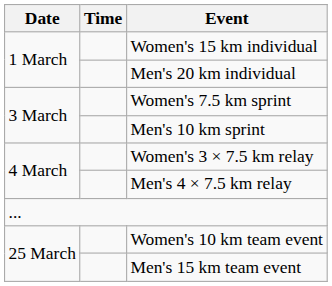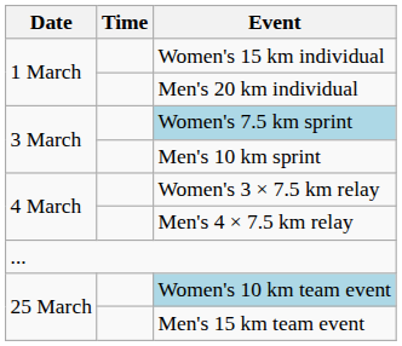Women's 7.5 km sprint | Event: no background -> lightblue background
Women's 10 km team event | Event: no background -> lightblue background
